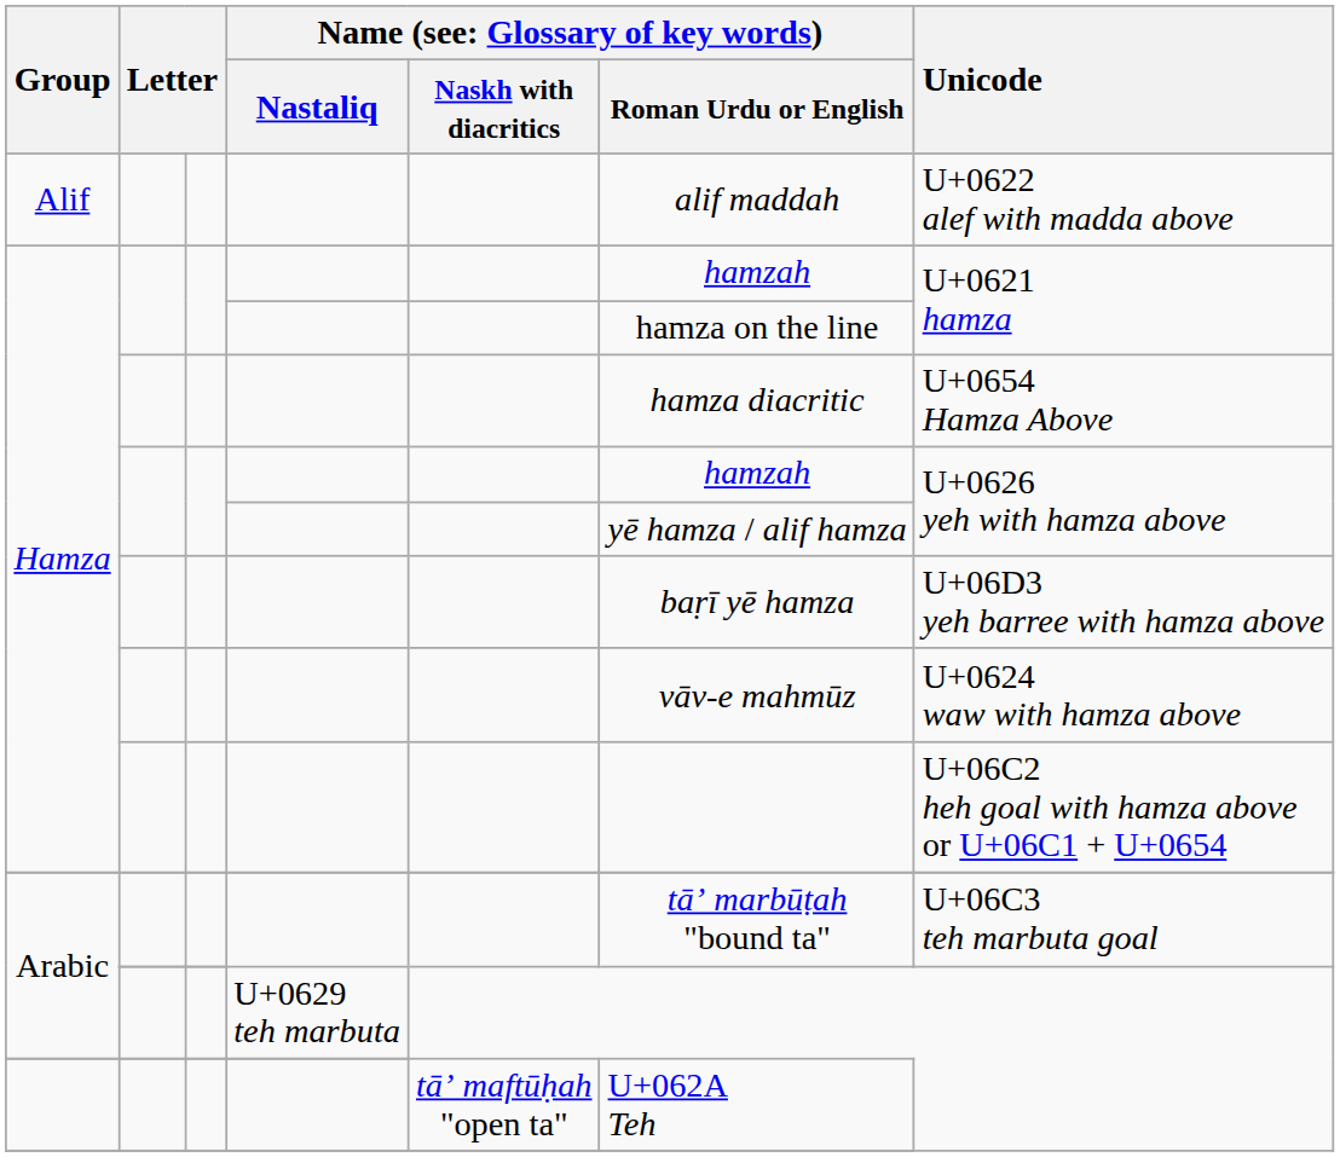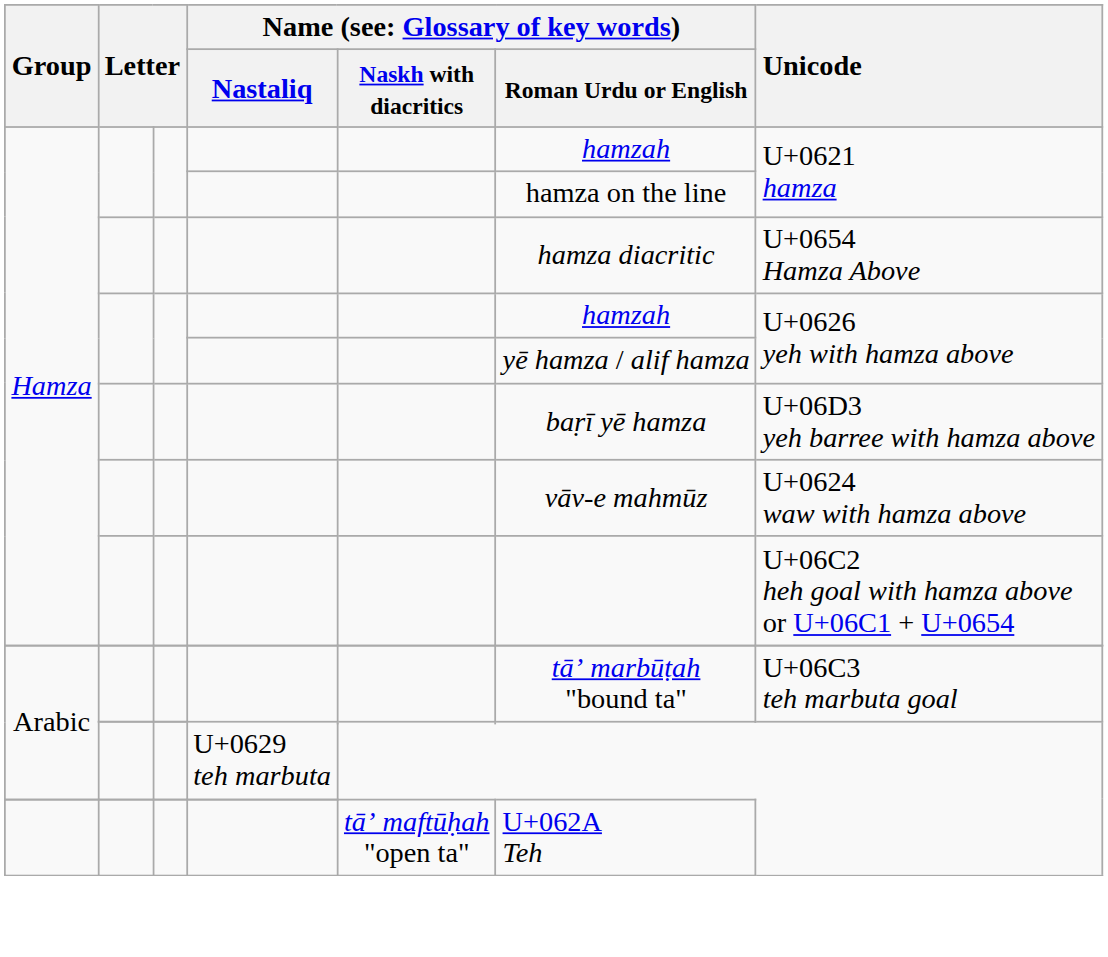- row: Alif | alif maddah | U+0622 alef with madda above
